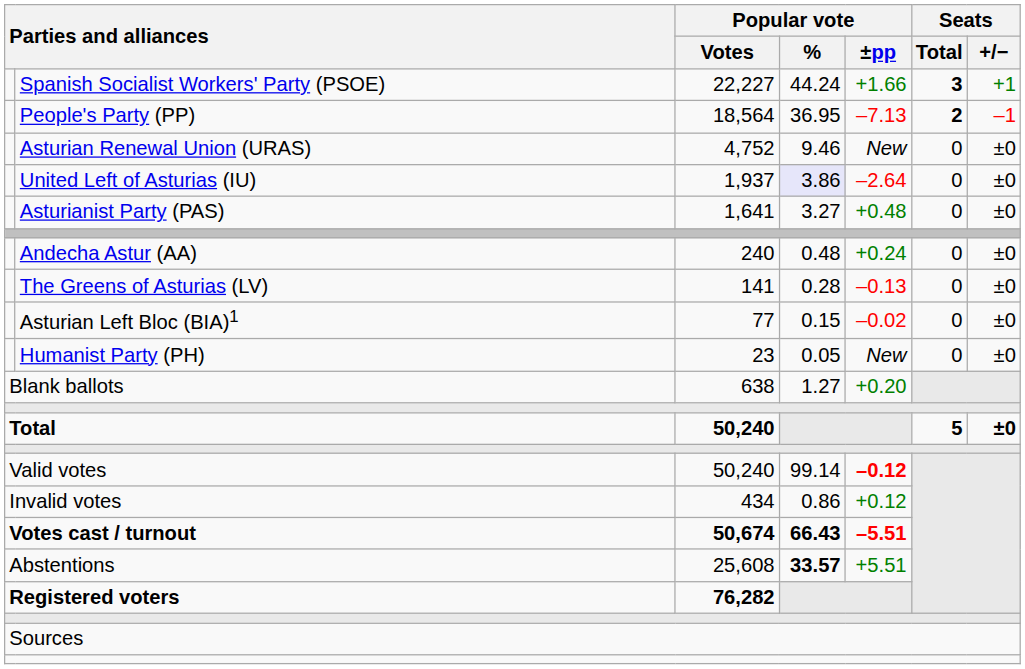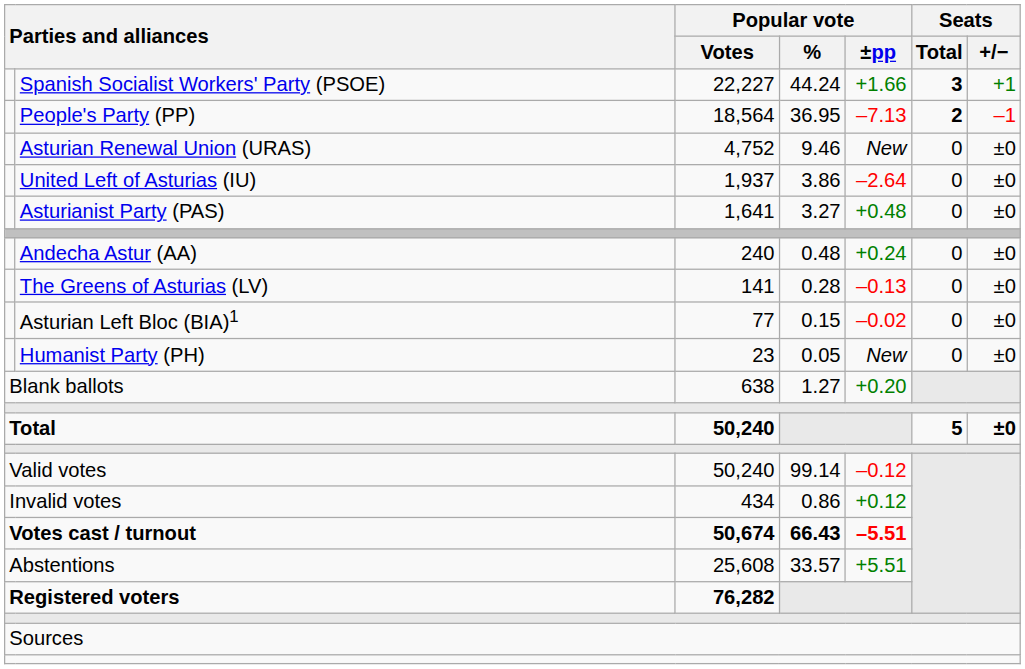United Left of Asturias (IU) | Popular vote / %: lavender background -> no background
Valid votes | Popular vote / ±pp: bold -> normal
Abstentions | Popular vote / %: bold -> normal
